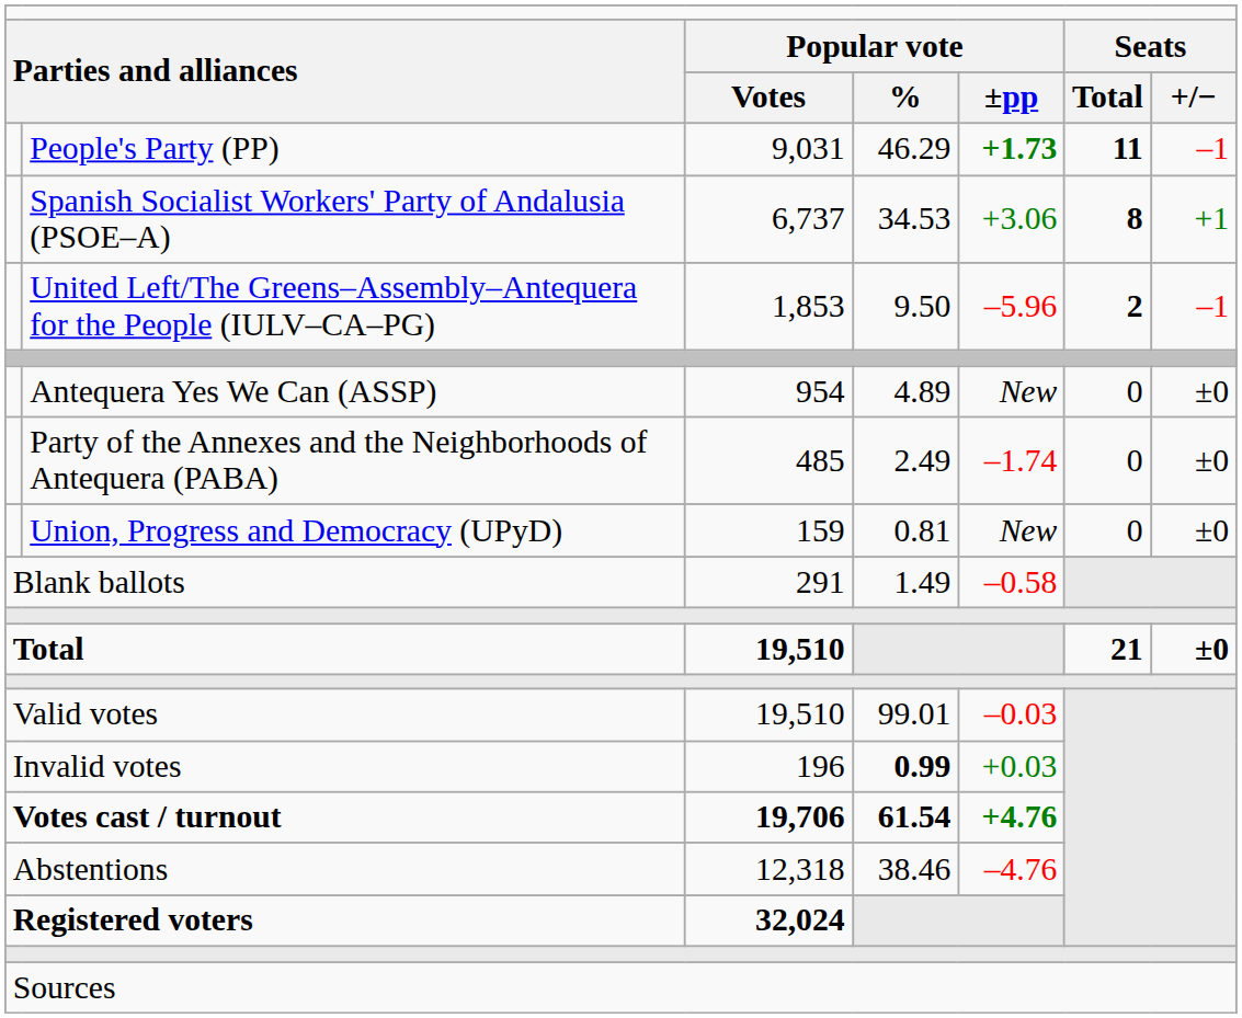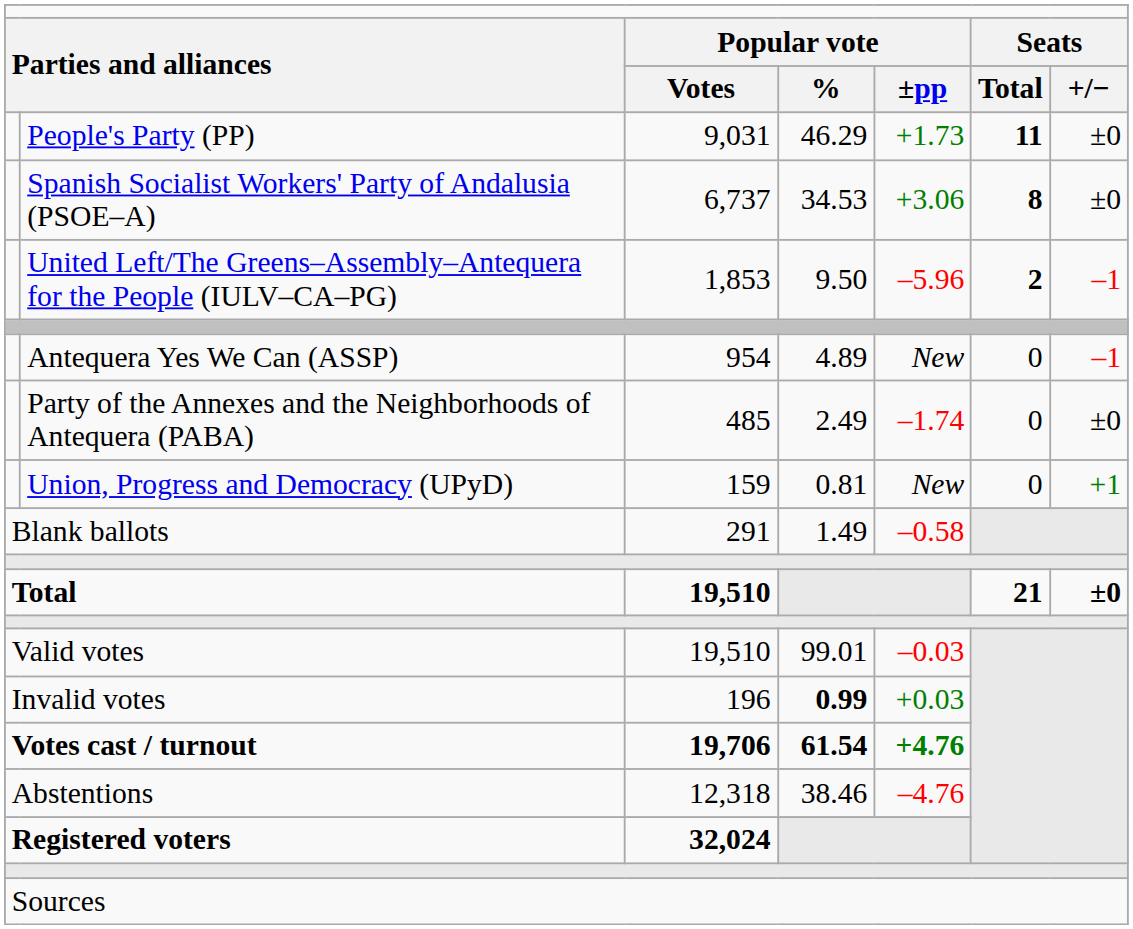People's Party (PP) | column 5: bold -> normal
People's Party (PP) | column 7: –1 -> ±0
Spanish Socialist Workers' Party of Andalusia (PSOE–A) | column 7: +1 -> ±0
Antequera Yes We Can (ASSP) | column 7: ±0 -> –1
Union, Progress and Democracy (UPyD) | column 7: ±0 -> +1
